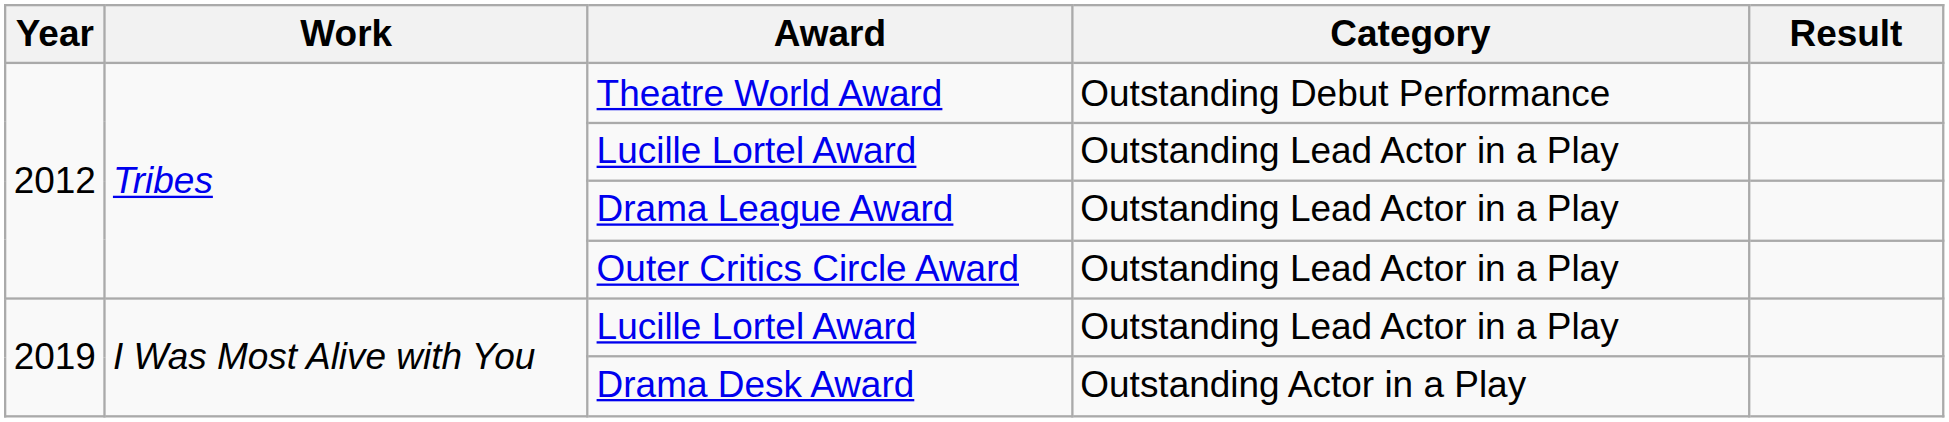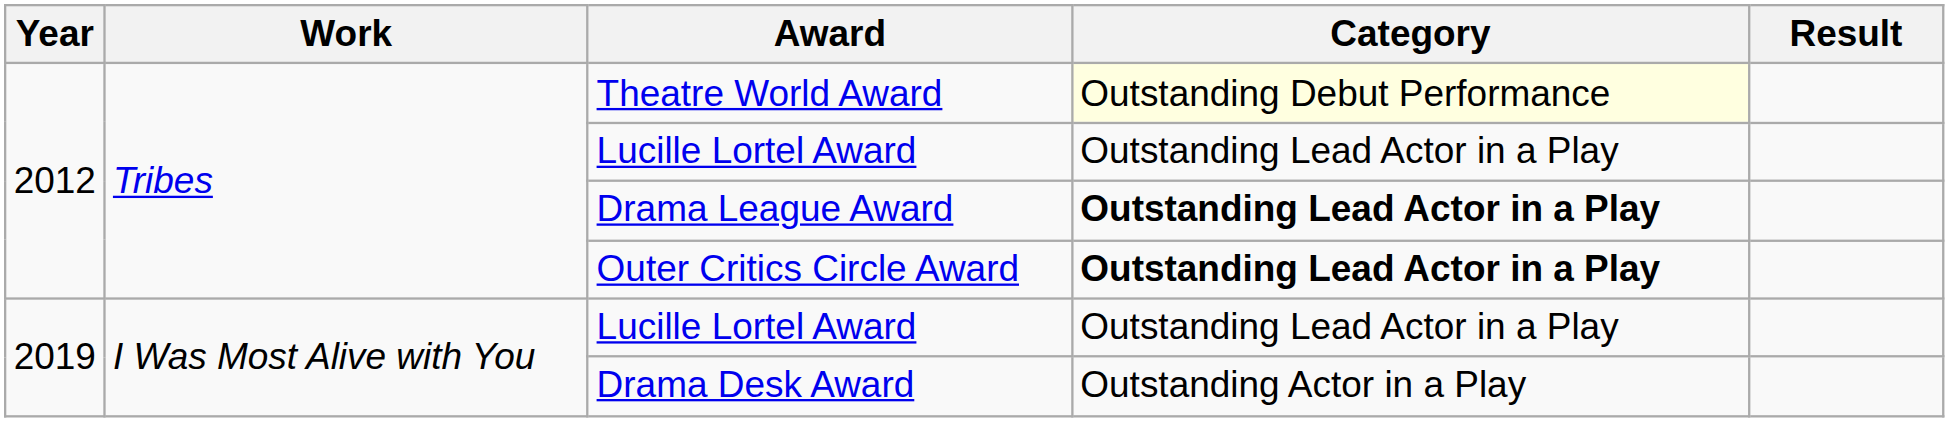Theatre World Award | Category: no background -> lightyellow background
Drama League Award | Category: normal -> bold
Outer Critics Circle Award | Category: normal -> bold
